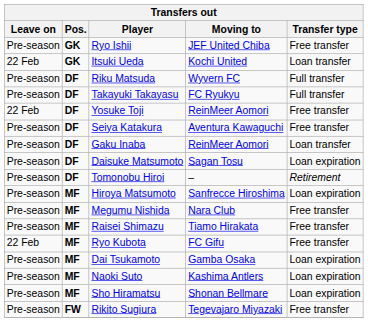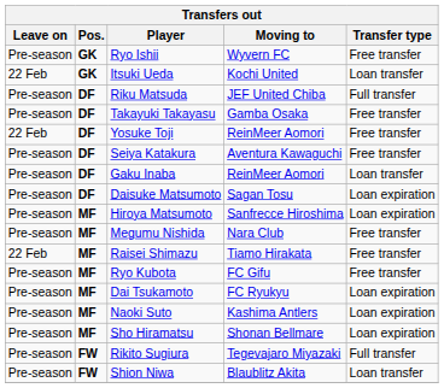Ryo Ishii | Moving to: JEF United Chiba -> Wyvern FC
Riku Matsuda | Moving to: Wyvern FC -> JEF United Chiba
Takayuki Takayasu | Moving to: FC Ryukyu -> Gamba Osaka
Takayuki Takayasu | Transfer type: Full transfer -> Free transfer
- row: Pre-season | DF | Tomonobu Hiroi | – | Retirement
Raisei Shimazu | Leave on: Pre-season -> 22 Feb
Ryo Kubota | Leave on: 22 Feb -> Pre-season
Dai Tsukamoto | Moving to: Gamba Osaka -> FC Ryukyu
Rikito Sugiura | Transfer type: Free transfer -> Full transfer
+ row: Pre-season | FW | Shion Niwa | Blaublitz Akita | Loan transfer
